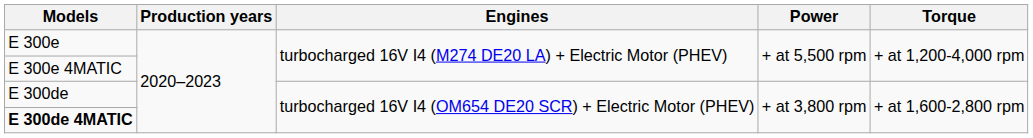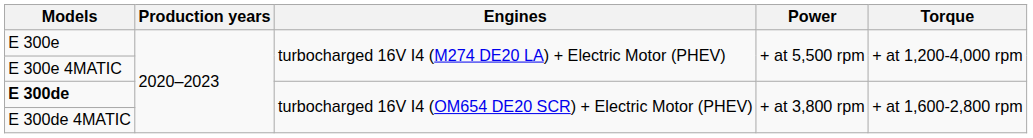E 300de | Models: normal -> bold
E 300de 4MATIC | Models: bold -> normal
